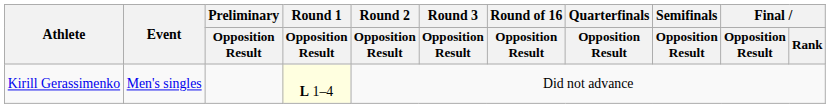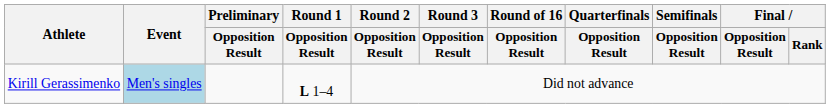Kirill Gerassimenko | Event: no background -> lightblue background
Kirill Gerassimenko | Round 1 / Opposition Result: lightyellow background -> no background
